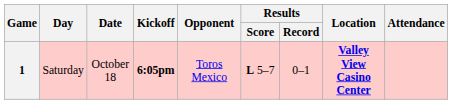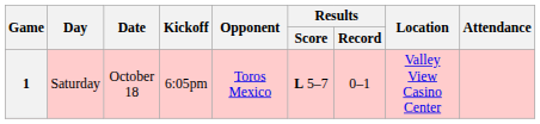1 | Kickoff: bold -> normal
1 | Location: bold -> normal
